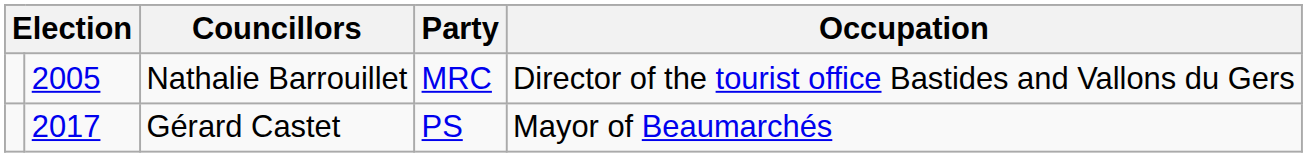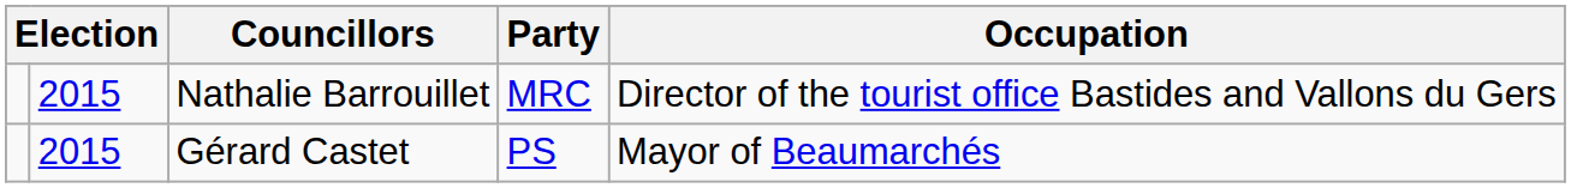Nathalie Barrouillet | column 2: 2005 -> 2015
Gérard Castet | column 2: 2017 -> 2015
